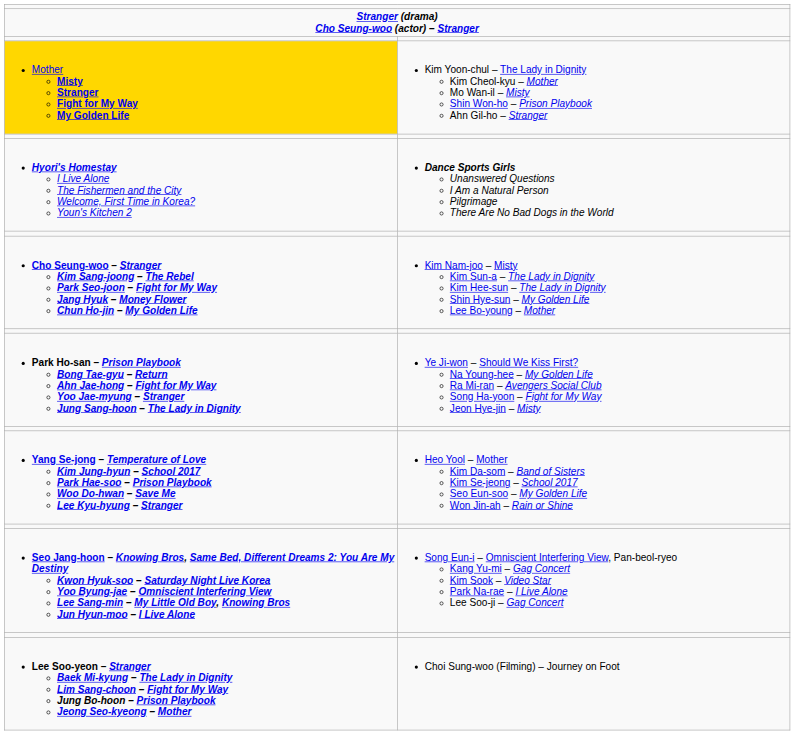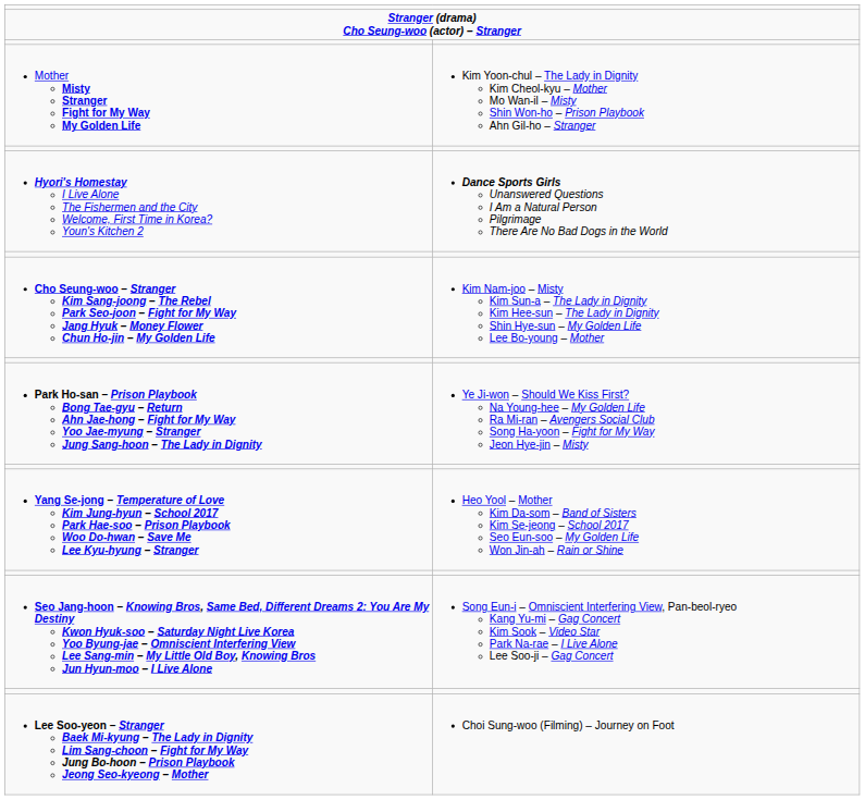row 4 | column 1: gold background -> no background
